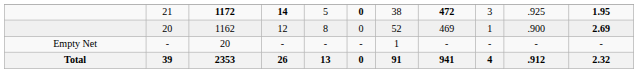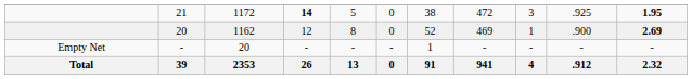21 | column 3: bold -> normal
21 | column 6: bold -> normal
21 | column 8: bold -> normal
